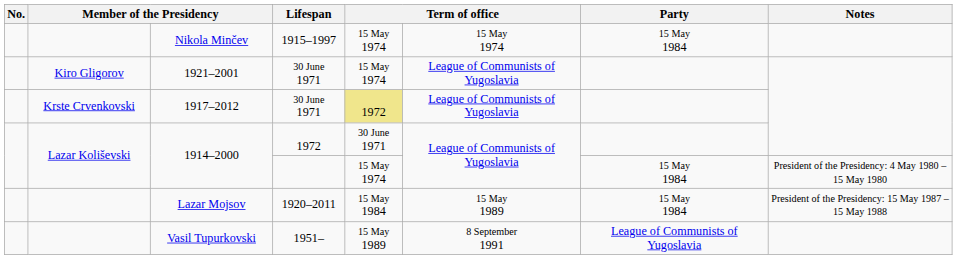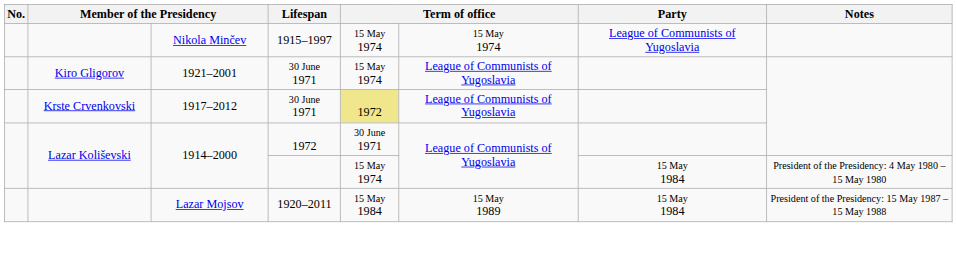Nikola Minčev | Party: 15 May 1984 -> League of Communists of Yugoslavia
- row: Vasil Tupurkovski | 1951– | 15 May 1989 | 8 September 1991 | League of Communists of Yugoslavia
